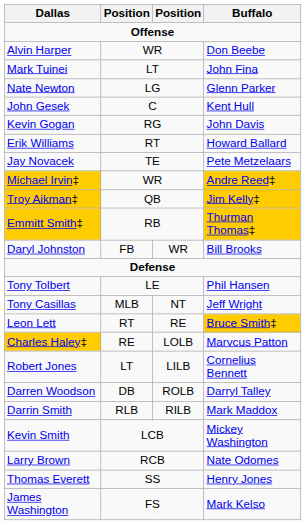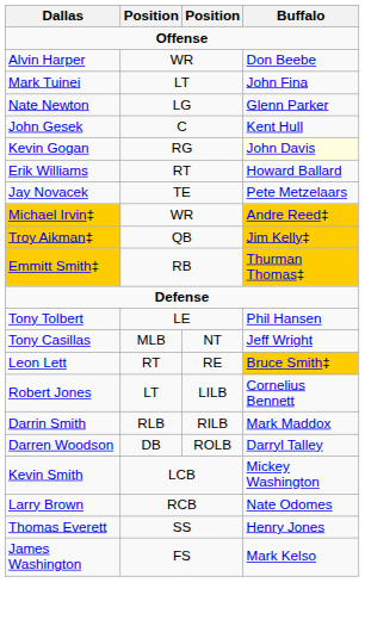Kevin Gogan | Buffalo: no background -> lightyellow background
- row: Daryl Johnston | FB | WR | Bill Brooks
- row: Charles Haley‡ | RE | LOLB | Marvcus Patton
rows swapped: Darrin Smith <-> Darren Woodson
